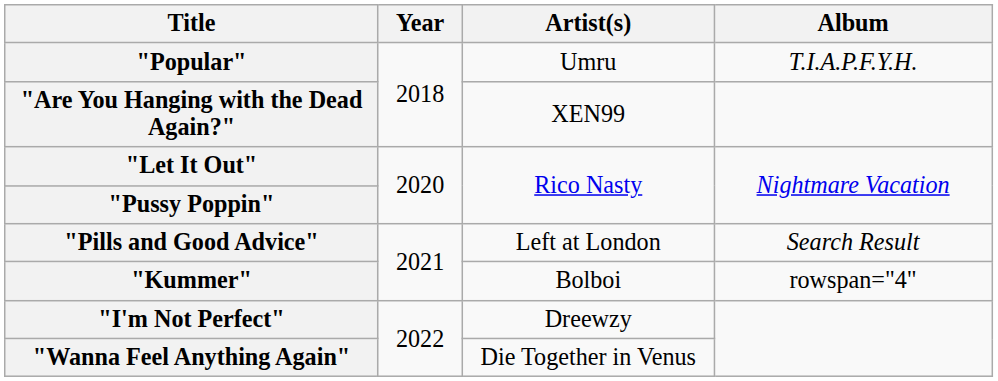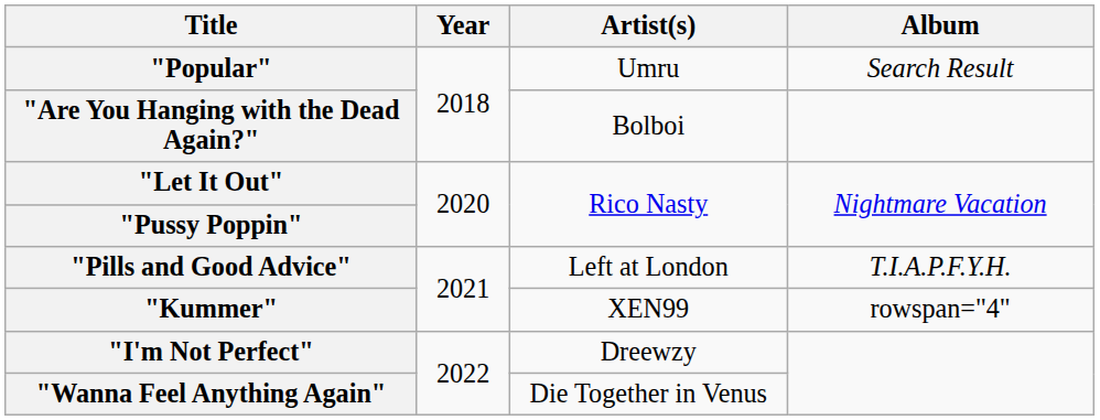"Popular" | Album: T.I.A.P.F.Y.H. -> Search Result
"Are You Hanging with the Dead Again?" | Artist(s): XEN99 -> Bolboi
"Pills and Good Advice" | Album: Search Result -> T.I.A.P.F.Y.H.
"Kummer" | Artist(s): Bolboi -> XEN99
